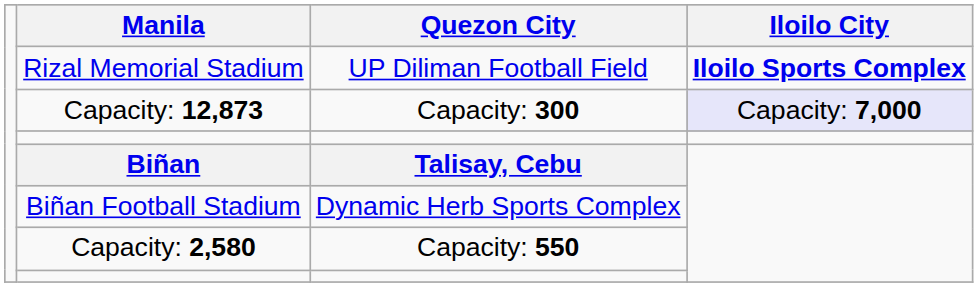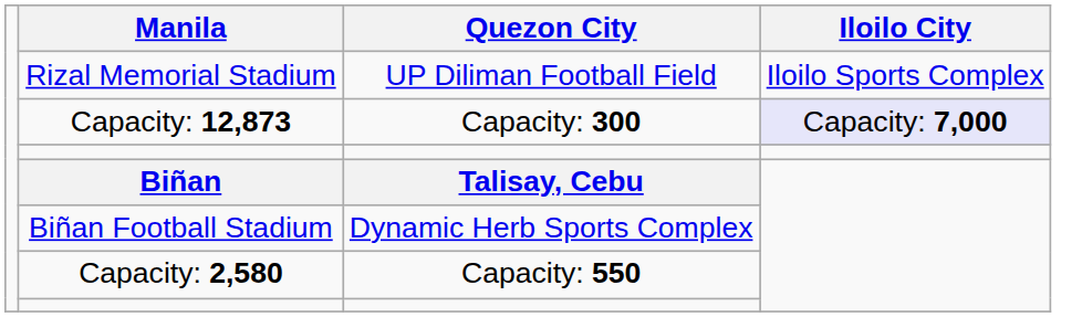Rizal Memorial Stadium | Iloilo City: bold -> normal
